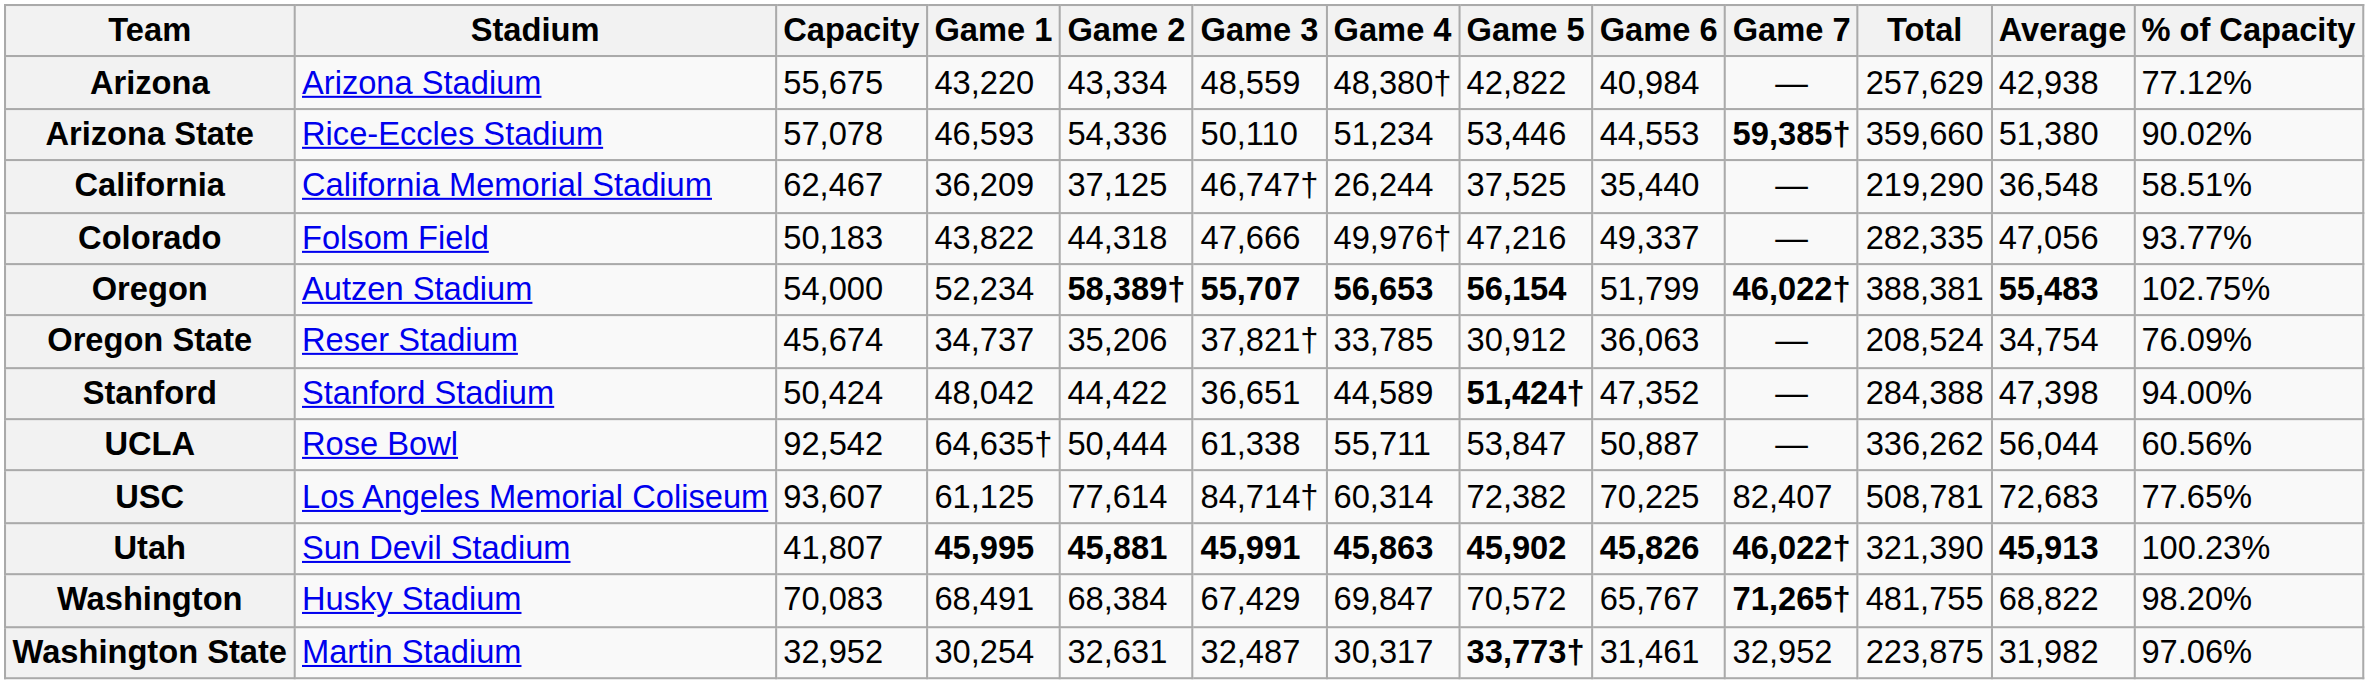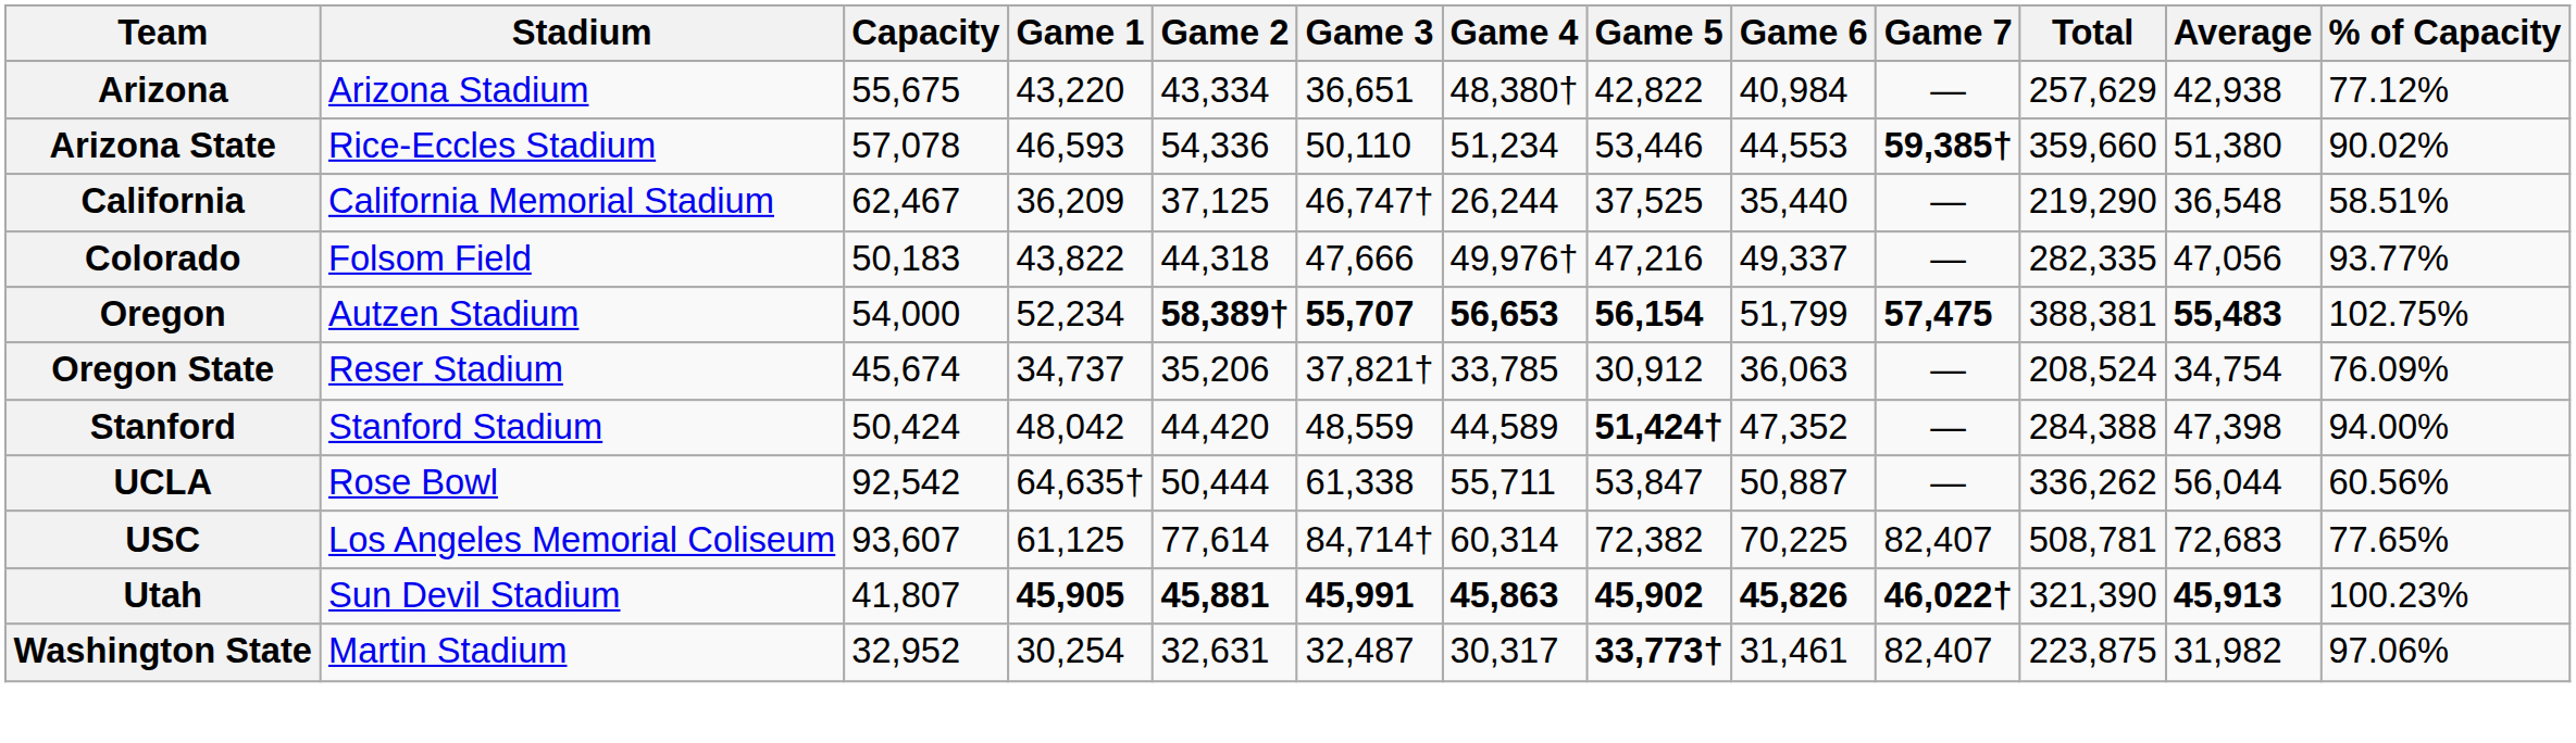Arizona | Game 3: 48,559 -> 36,651
Oregon | Game 7: 46,022† -> 57,475
Stanford | Game 2: 44,422 -> 44,420
Stanford | Game 3: 36,651 -> 48,559
Utah | Game 1: 45,995 -> 45,905
- row: Washington | Husky Stadium | 70,083 | 68,491 | 68,384 | 67,429 | 69,847 | 70,572 | 65,767 | 71,265† | 481,755 | 68,822 | 98.20%
Washington State | Game 7: 32,952 -> 82,407
